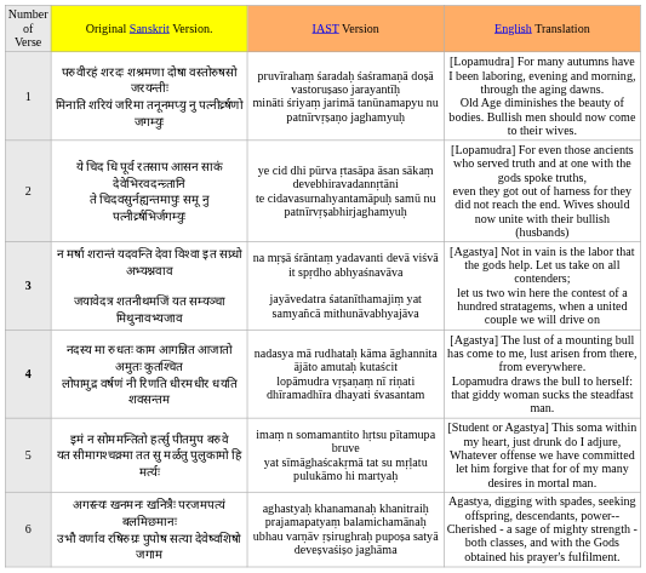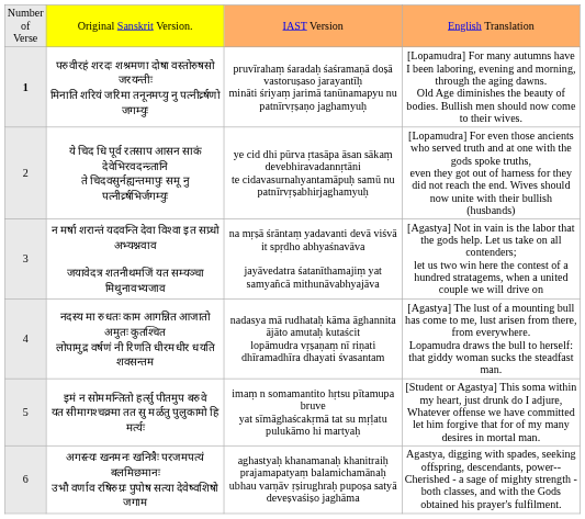row 2 | column 1: normal -> bold
row 4 | column 1: bold -> normal
row 5 | column 1: bold -> normal
